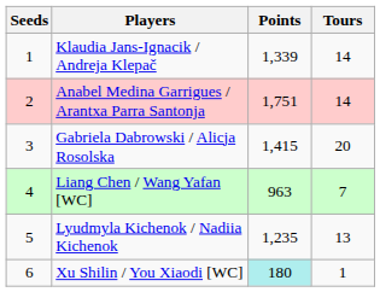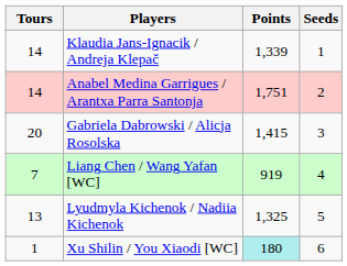columns swapped: Seeds <-> Tours
Liang Chen / Wang Yafan [WC] | Points: 963 -> 919
Lyudmyla Kichenok / Nadiia Kichenok | Points: 1,235 -> 1,325
